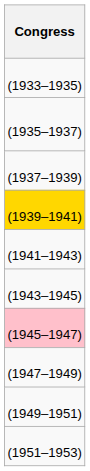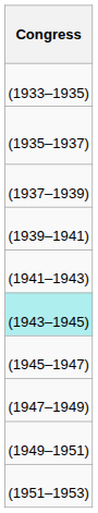row 5 | column 1: gold background -> no background
row 7 | column 1: no background -> paleturquoise background
row 8 | column 1: pink background -> no background
